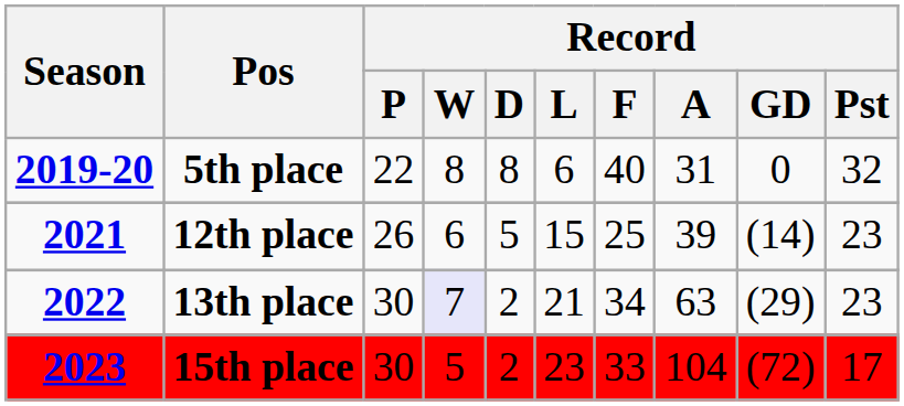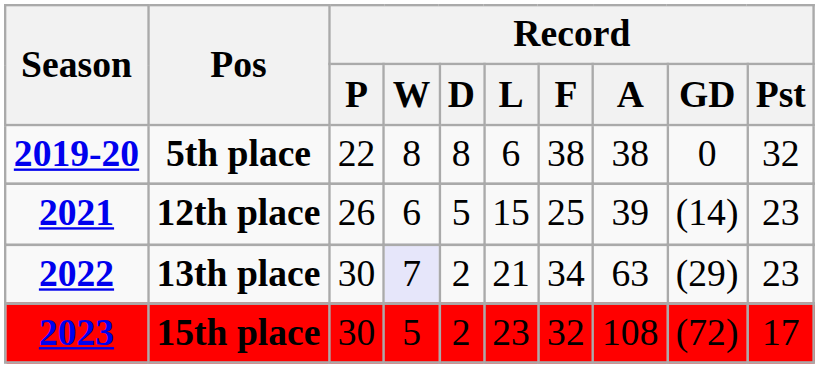5th place | Record / F: 40 -> 38
5th place | Record / A: 31 -> 38
15th place | Record / F: 33 -> 32
15th place | Record / A: 104 -> 108
